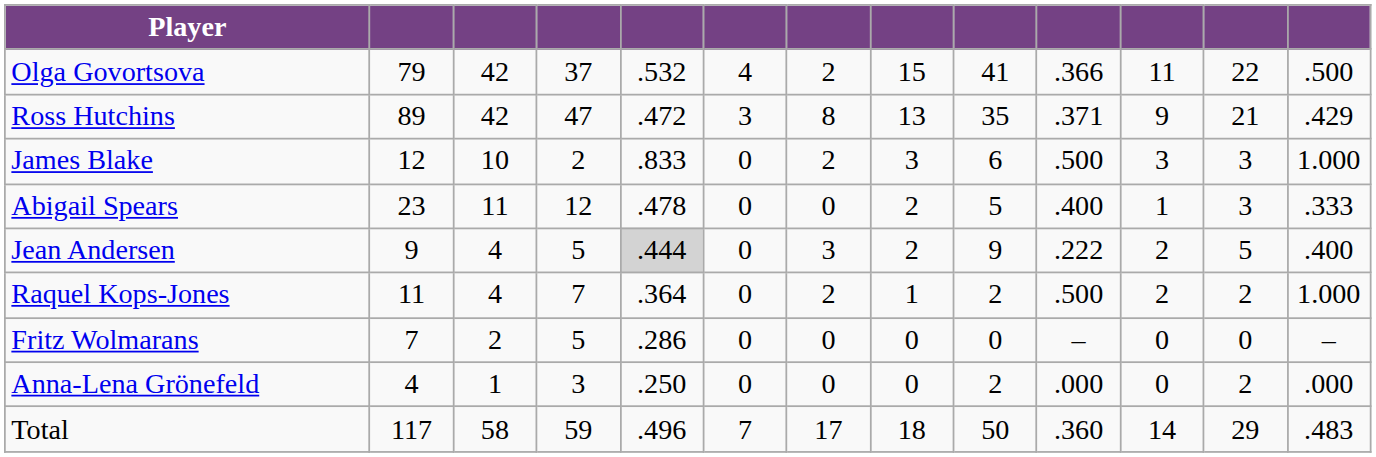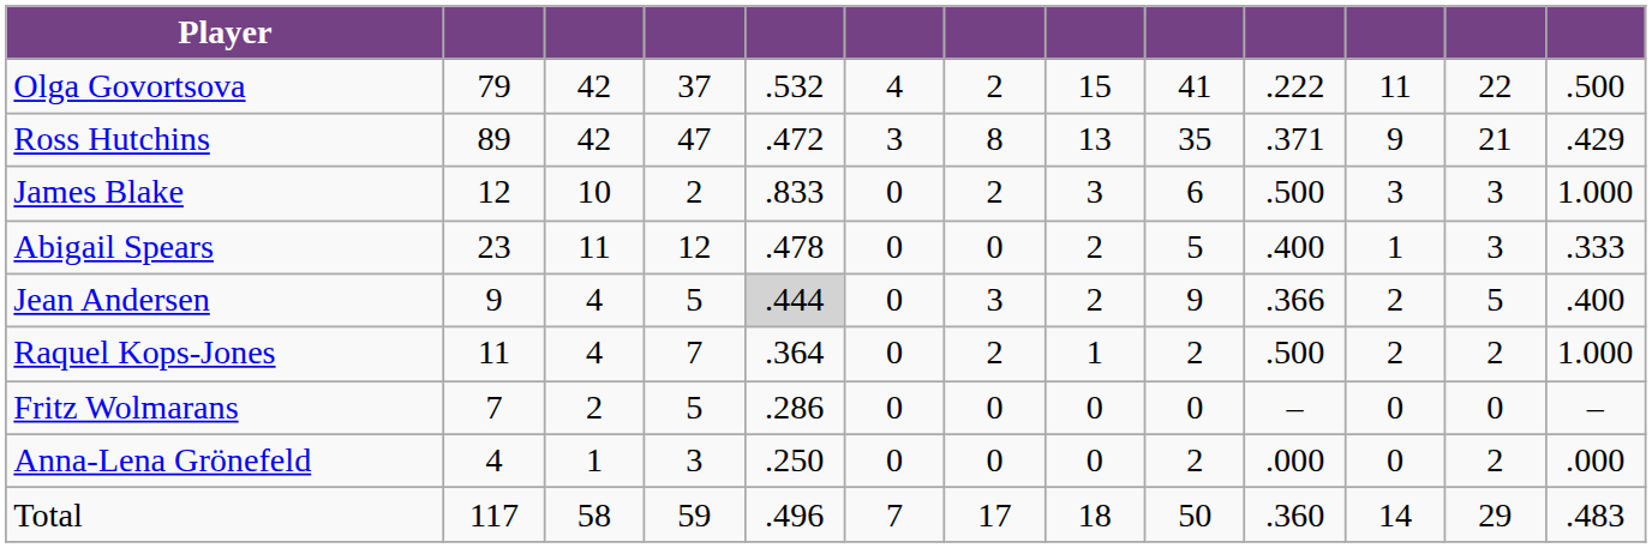Olga Govortsova | column 10: .366 -> .222
Jean Andersen | column 10: .222 -> .366
